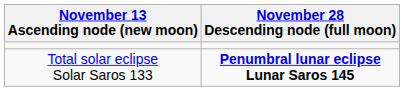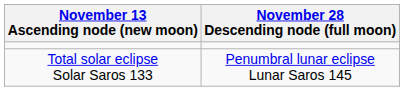row 3 | November 28 Descending node (full moon): bold -> normal
